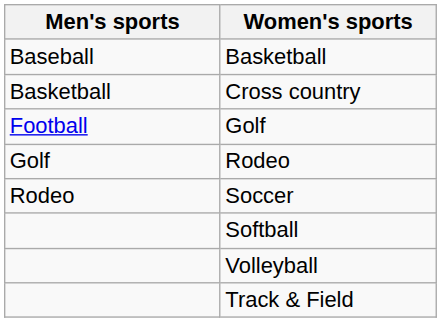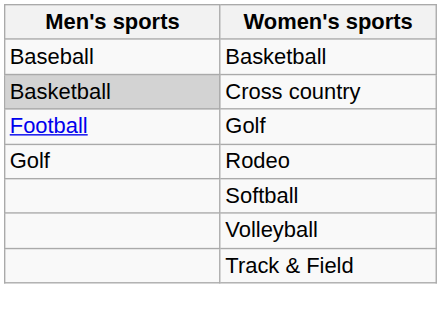Cross country | Men's sports: no background -> lightgrey background
- row: Rodeo | Soccer
